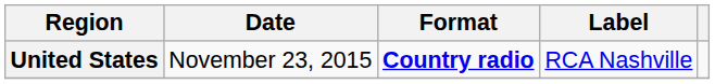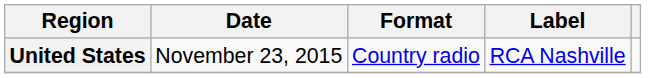United States | Format: bold -> normal
